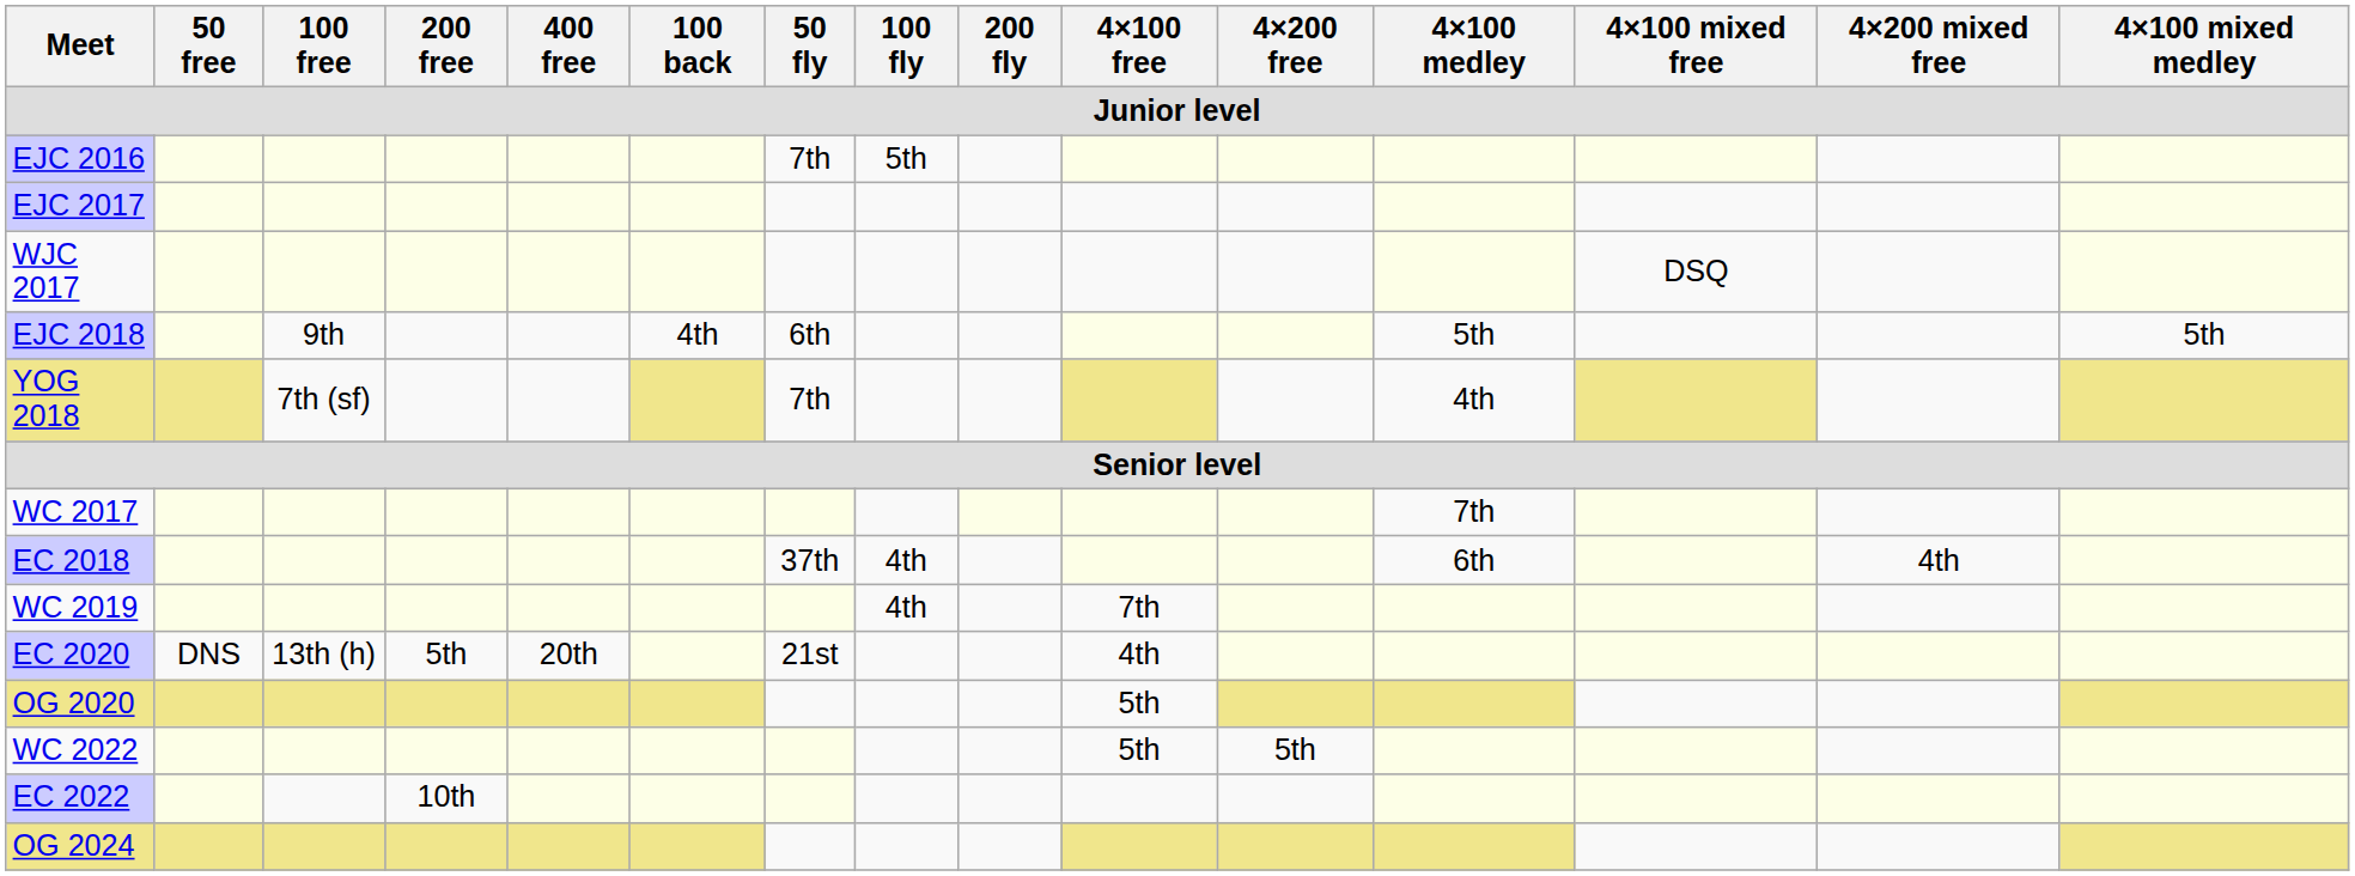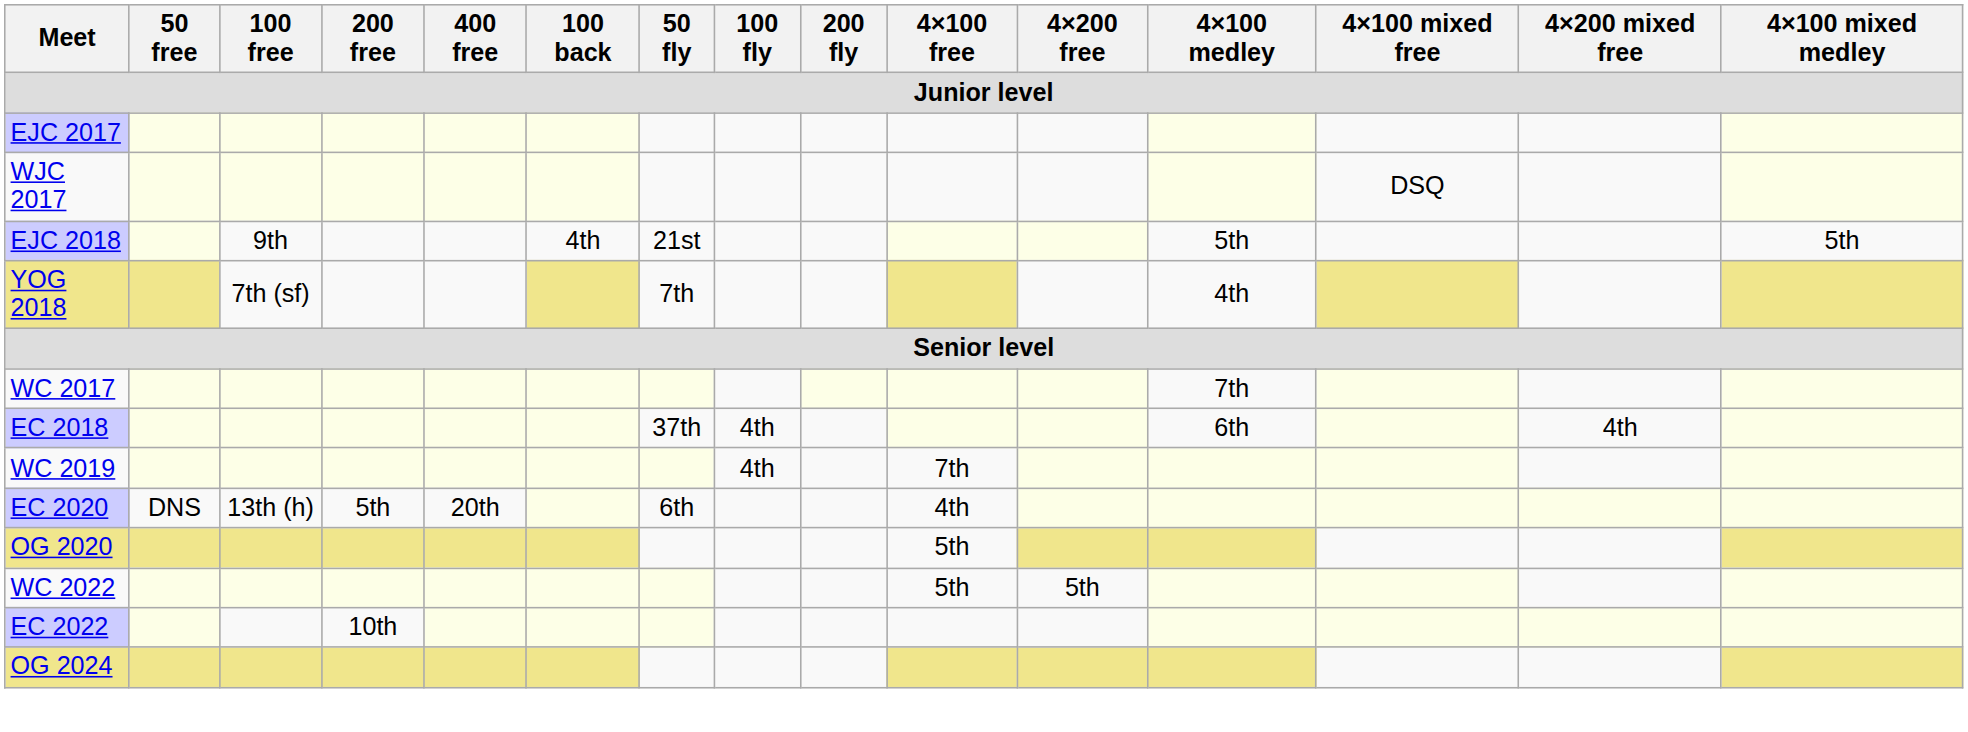- row: EJC 2016 | 7th | 5th
EJC 2018 | 50 fly: 6th -> 21st
EC 2020 | 50 fly: 21st -> 6th
